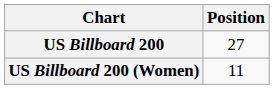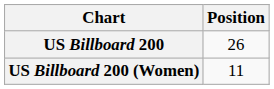US Billboard 200 | Position: 27 -> 26
